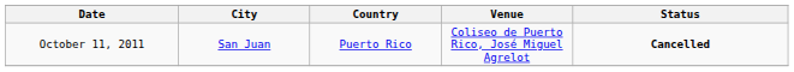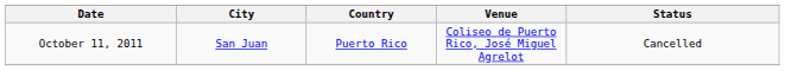October 11, 2011 | Status: bold -> normal
